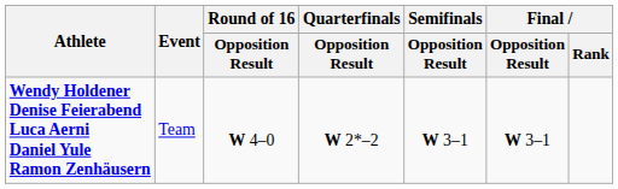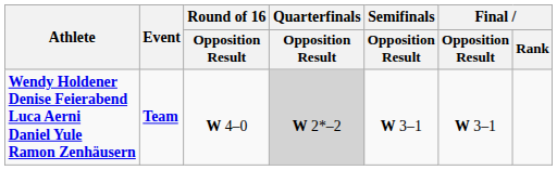row 3 | Event: normal -> bold
row 3 | Quarterfinals / Opposition Result: no background -> lightgrey background
